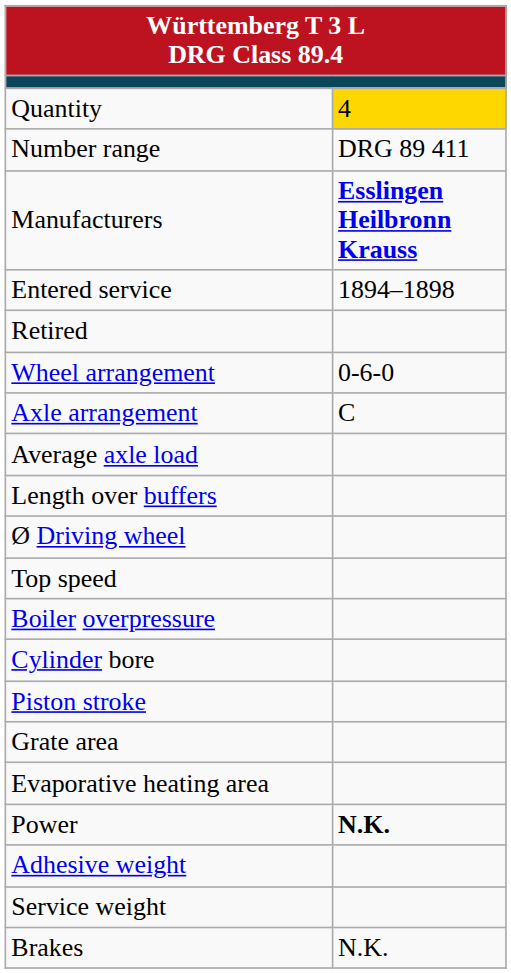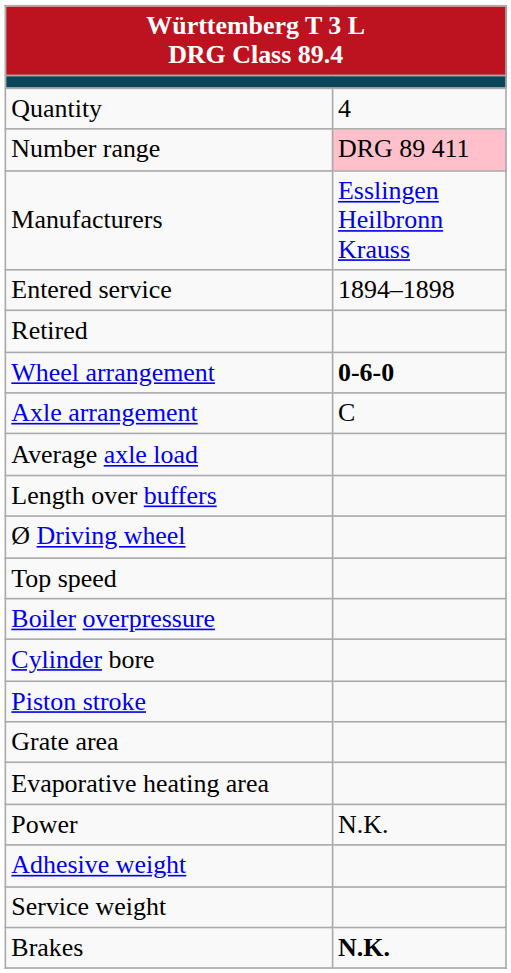Quantity | column 2: gold background -> no background
Number range | column 2: no background -> pink background
Manufacturers | column 2: bold -> normal
Wheel arrangement | column 2: normal -> bold
Power | column 2: bold -> normal
Brakes | column 2: normal -> bold
